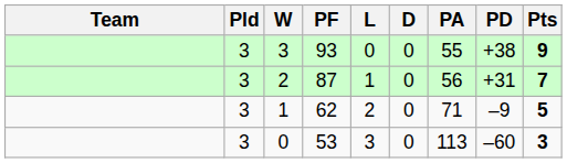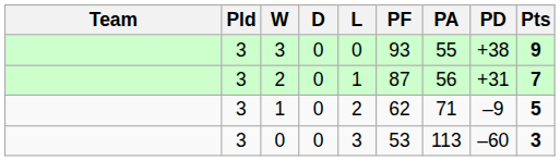columns swapped: D <-> PF
